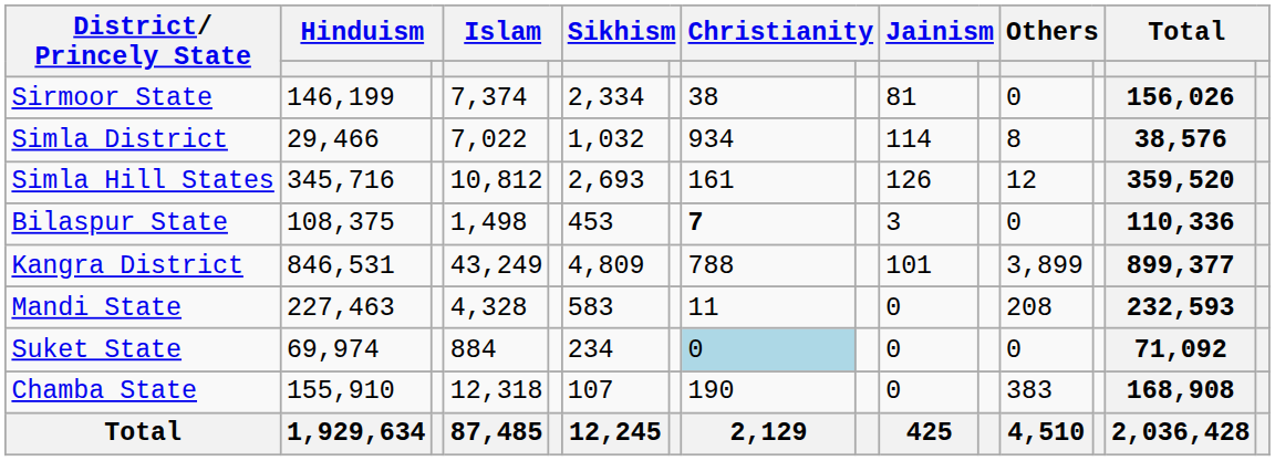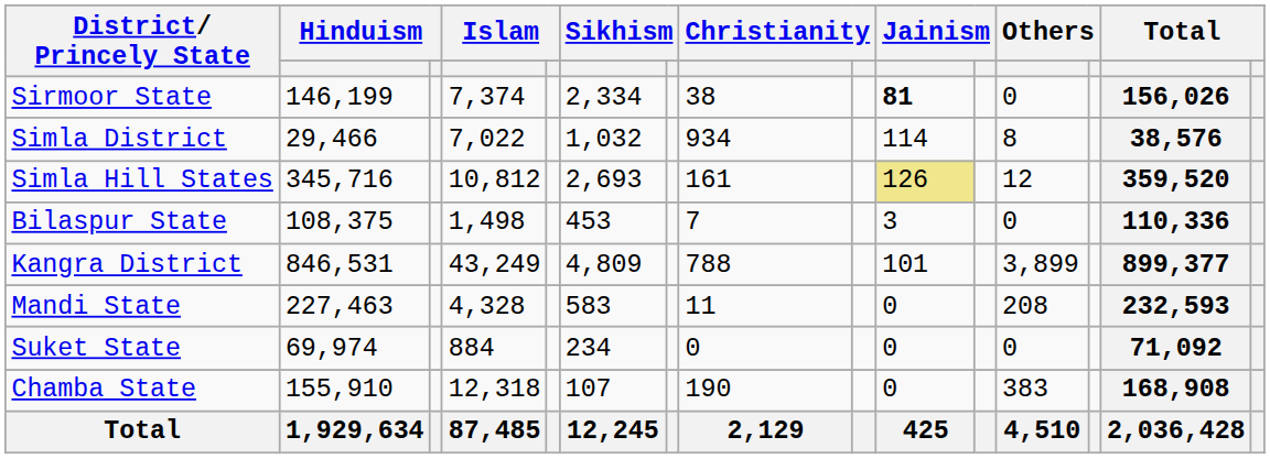Sirmoor State | column 10: normal -> bold
Simla Hill States | column 10: no background -> khaki background
Bilaspur State | column 8: bold -> normal
Suket State | column 8: lightblue background -> no background
